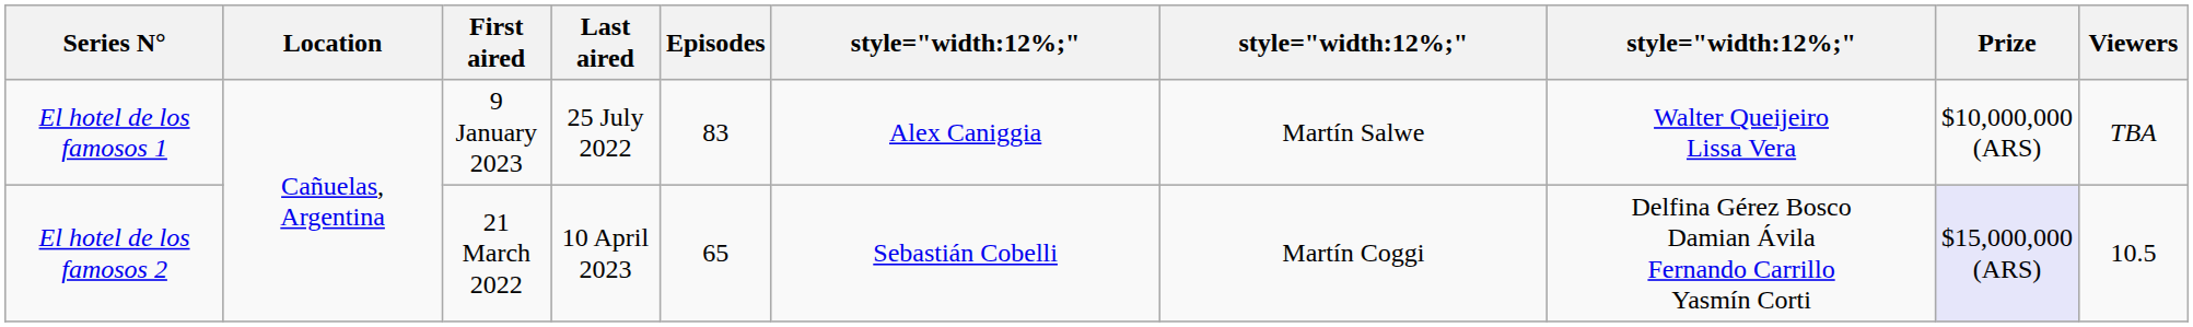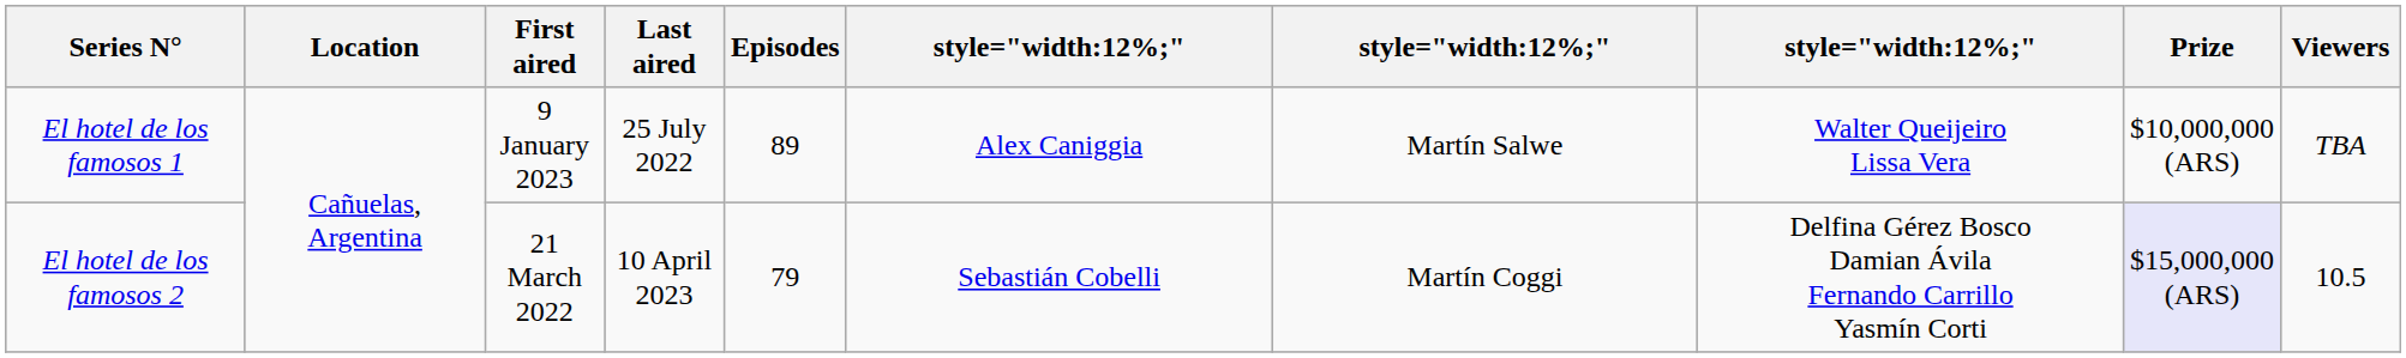El hotel de los famosos 1 | Episodes: 83 -> 89
El hotel de los famosos 2 | Episodes: 65 -> 79
